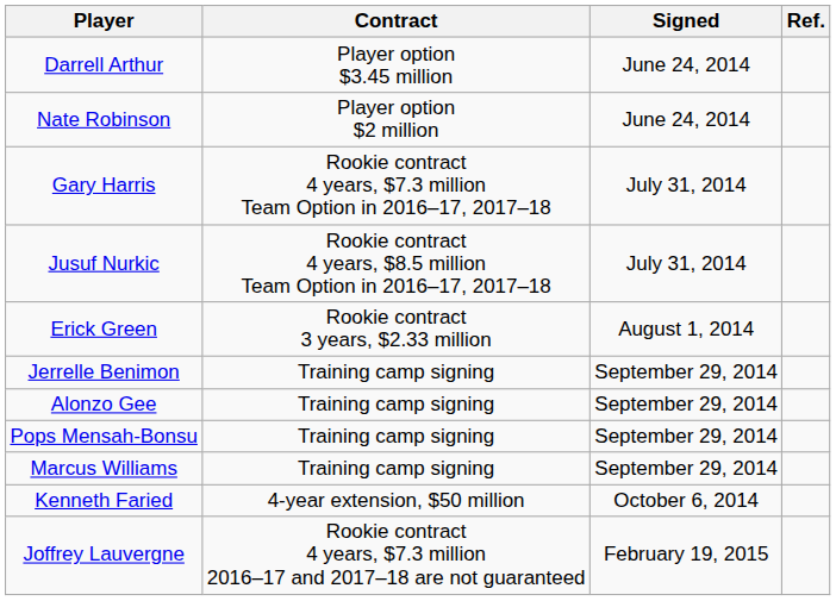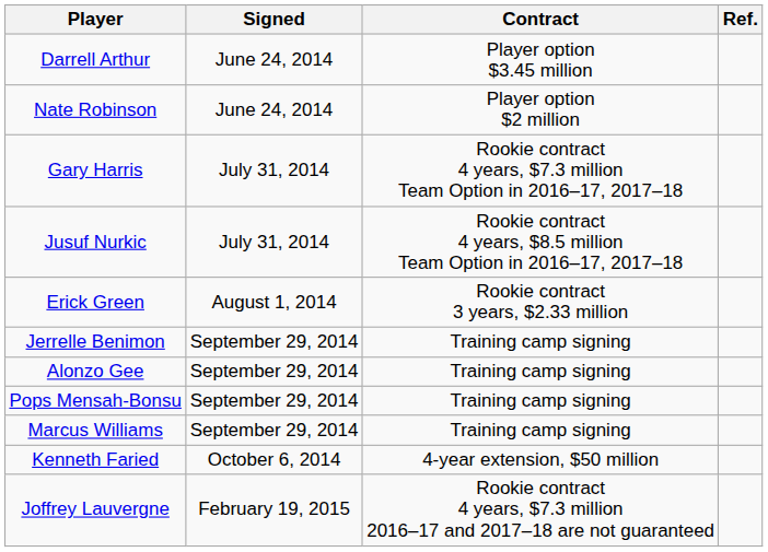columns swapped: Signed <-> Contract
